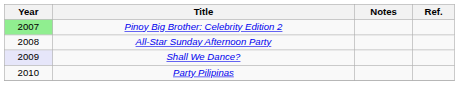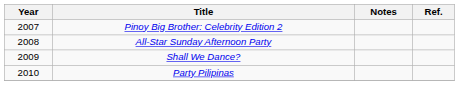Pinoy Big Brother: Celebrity Edition 2 | Year: lightgreen background -> no background
Shall We Dance? | Year: lavender background -> no background
